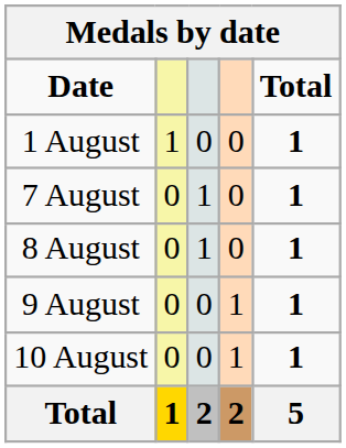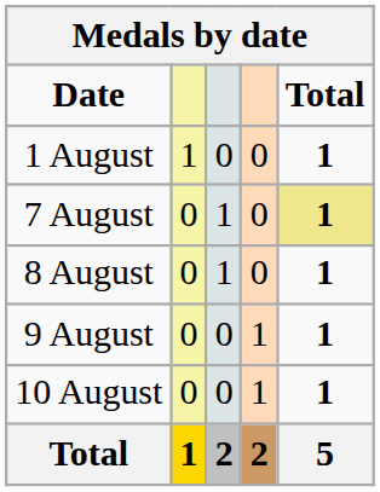7 August | Total: no background -> khaki background
